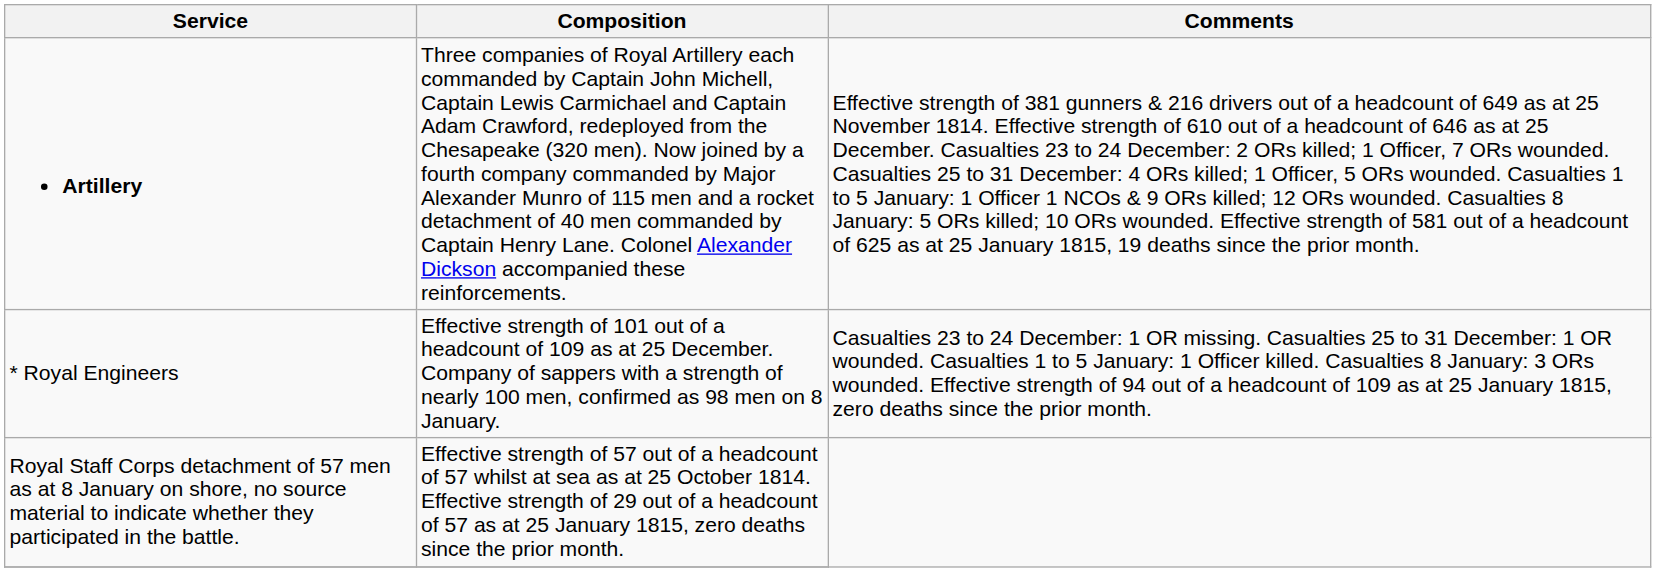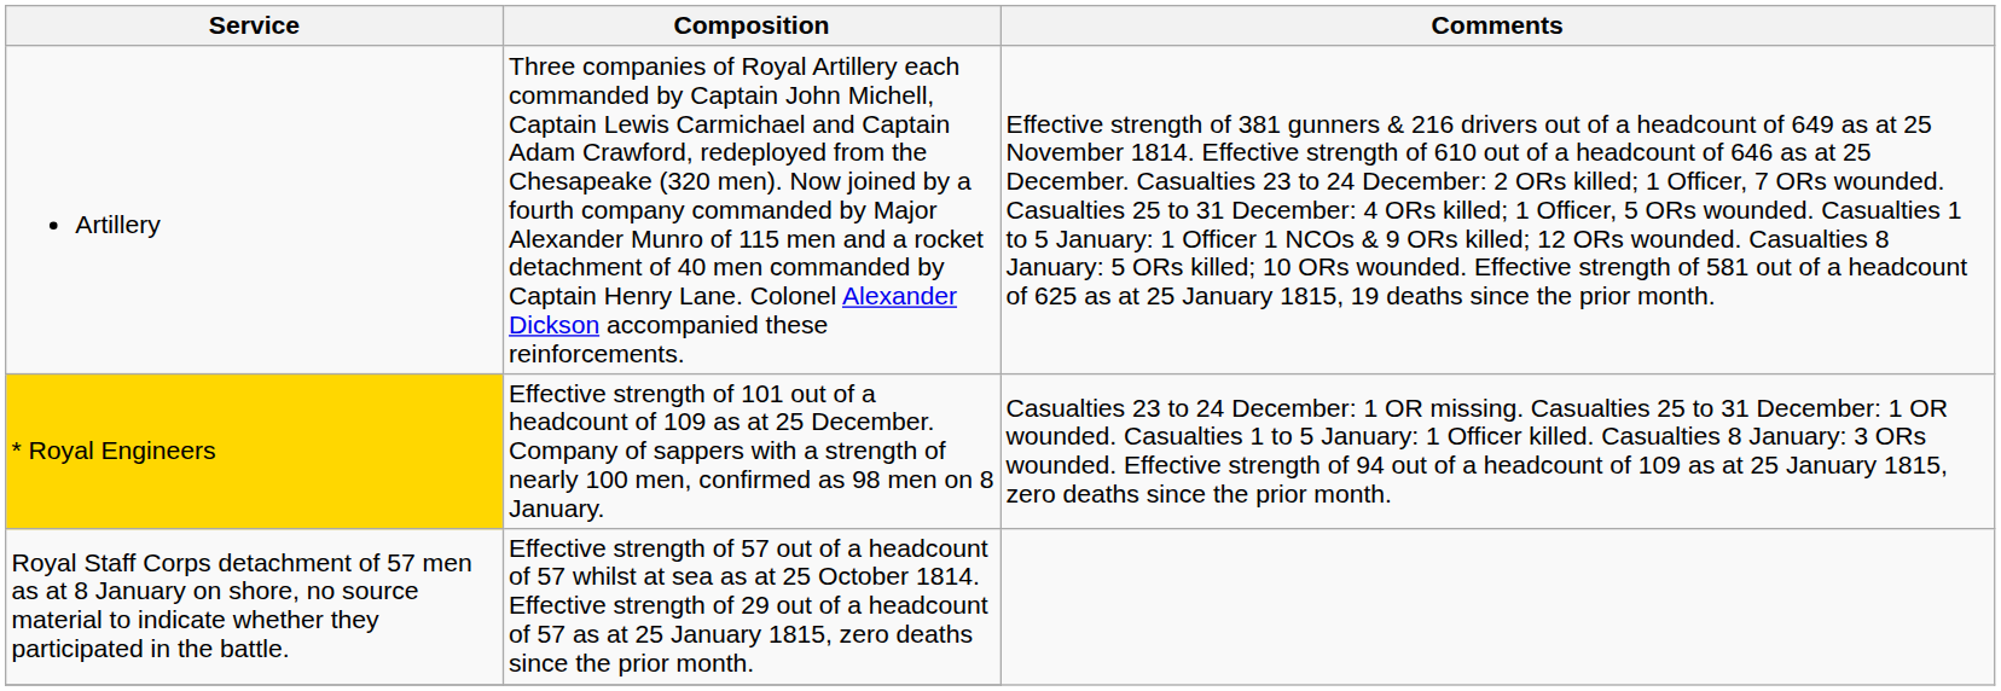Artillery | Service: bold -> normal
* Royal Engineers | Service: no background -> gold background
